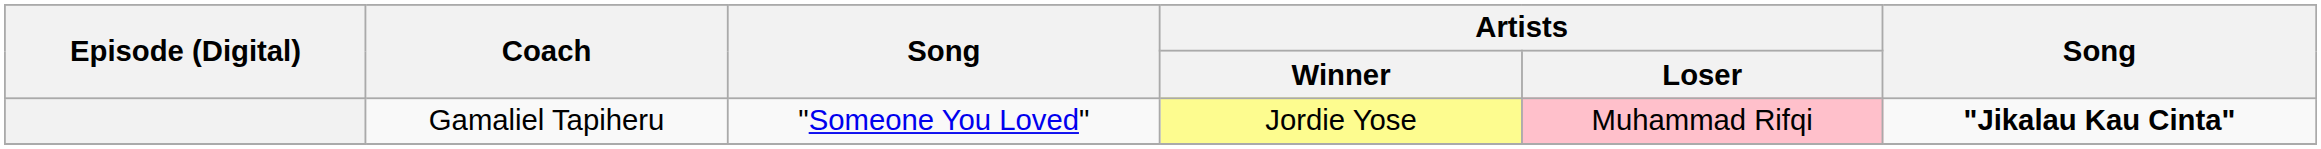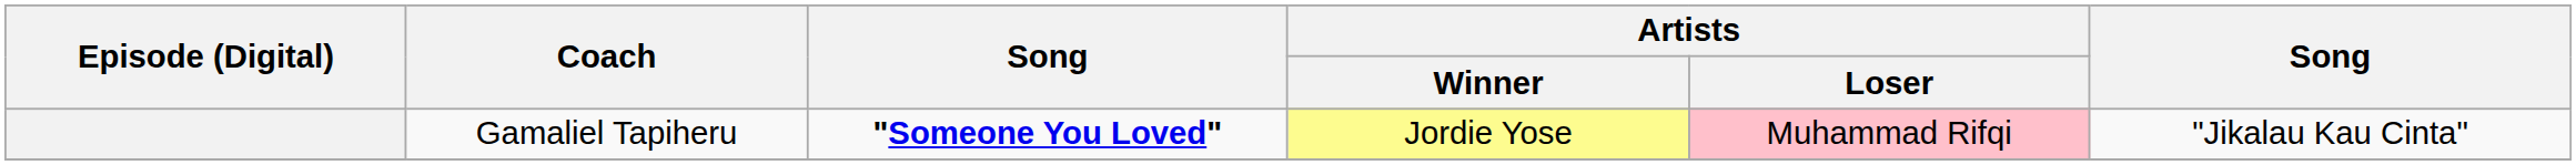Gamaliel Tapiheru | column 3: normal -> bold
Gamaliel Tapiheru | column 6: bold -> normal
